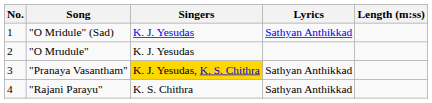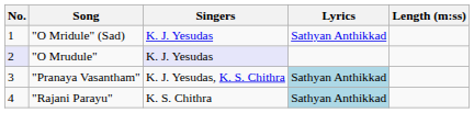"O Mrudule" | No.: no background -> lavender background
"O Mrudule" | Singers: no background -> lavender background
"Pranaya Vasantham" | Singers: gold background -> no background
"Pranaya Vasantham" | Lyrics: no background -> lightblue background
"Rajani Parayu" | Lyrics: no background -> lightblue background
